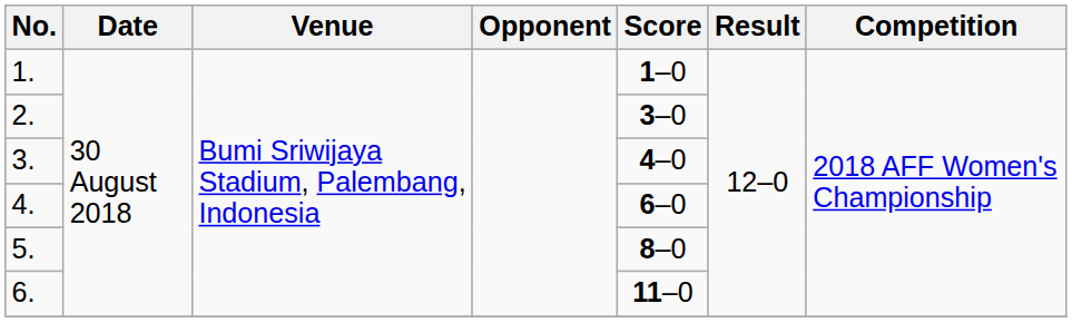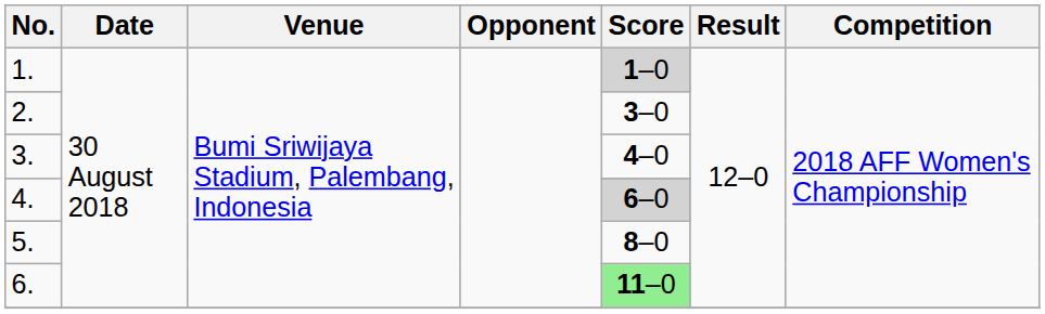1. | Score: no background -> lightgrey background
4. | Score: no background -> lightgrey background
6. | Score: no background -> lightgreen background
